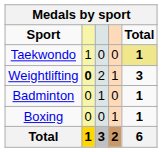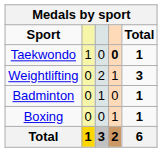Taekwondo | column 4: normal -> bold
Taekwondo | Total: khaki background -> no background
Weightlifting | column 2: bold -> normal
